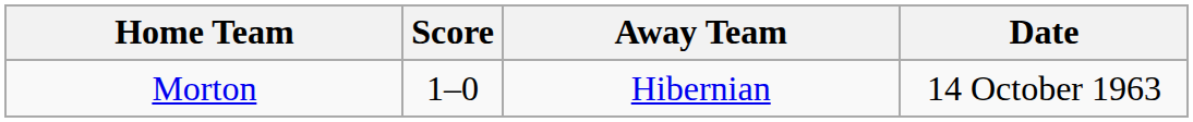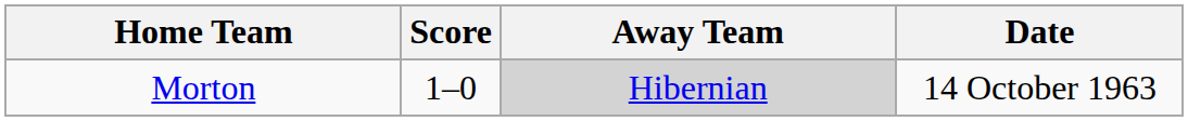Morton | Away Team: no background -> lightgrey background
